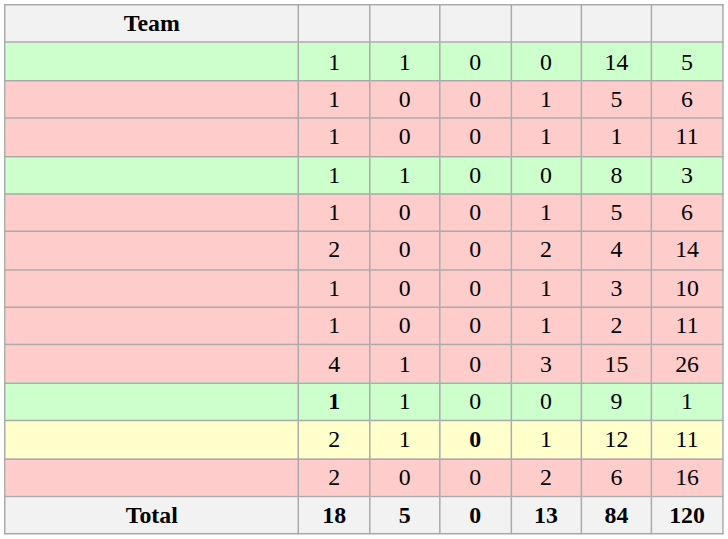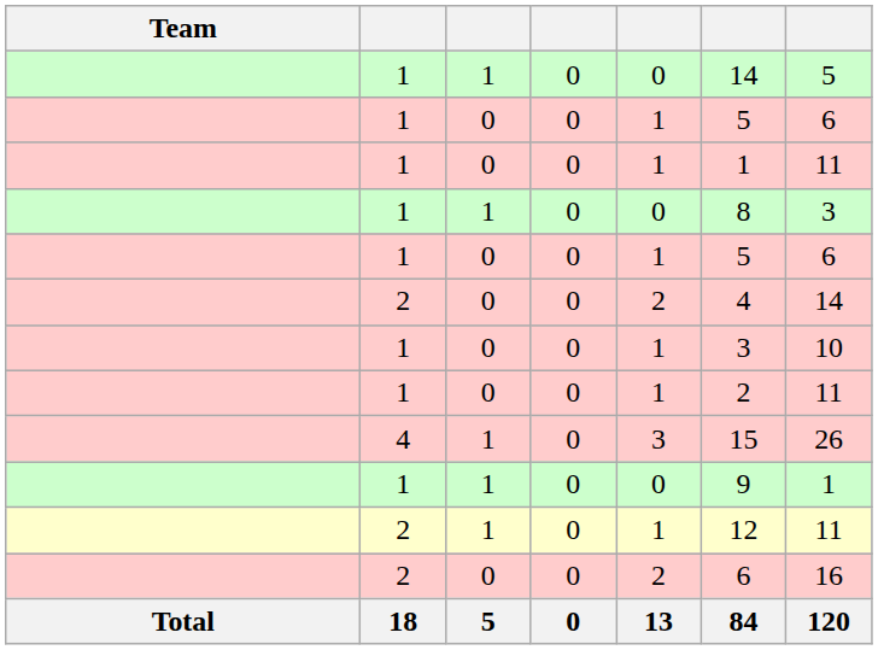row 11 | column 2: bold -> normal
row 12 | column 4: bold -> normal
